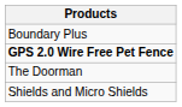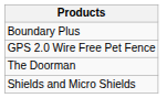row 3 | column 1: bold -> normal
